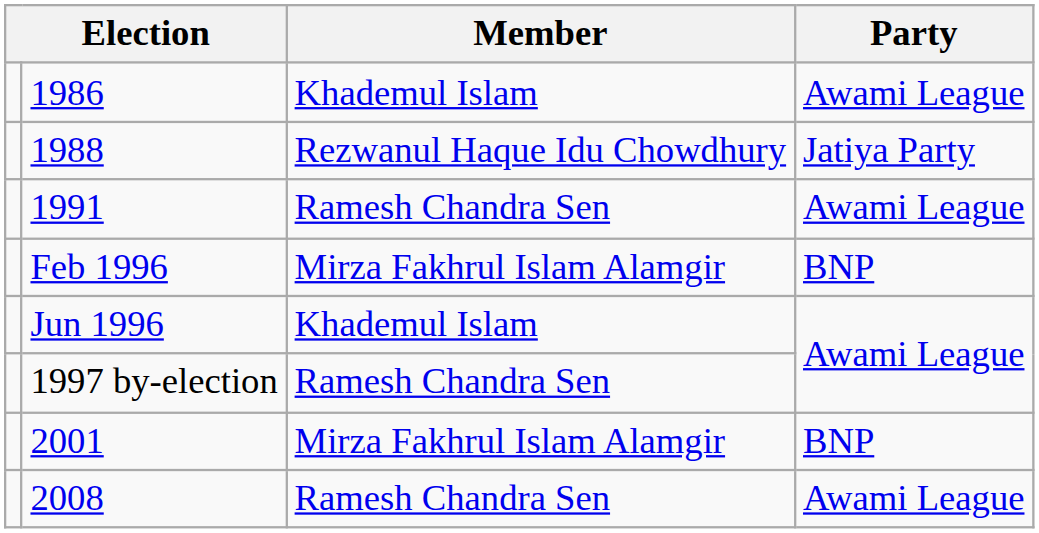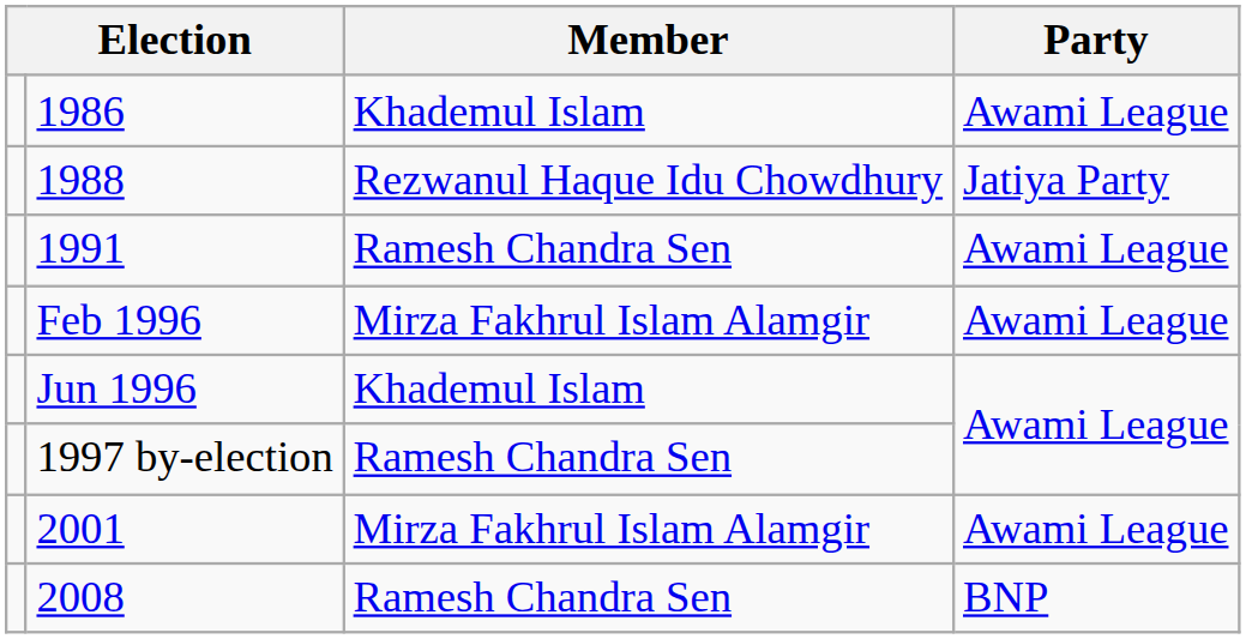Feb 1996 | Party: BNP -> Awami League
2001 | Party: BNP -> Awami League
2008 | Party: Awami League -> BNP
